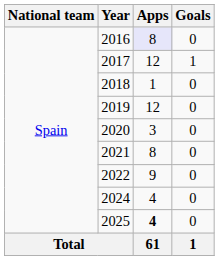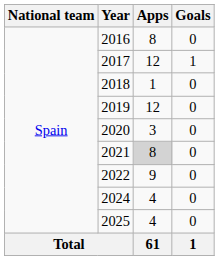2016 | Apps: lavender background -> no background
2021 | Apps: no background -> lightgrey background
2025 | Apps: bold -> normal
